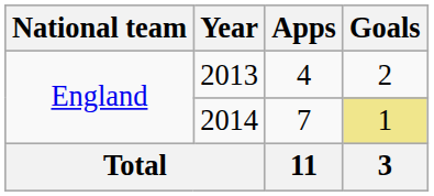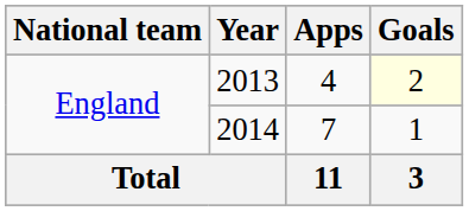2013 | Goals: no background -> lightyellow background
2014 | Goals: khaki background -> no background
